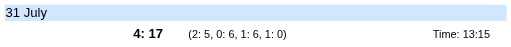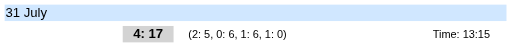row 2 | column 1: no background -> lightgrey background
